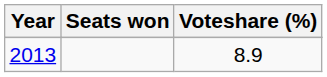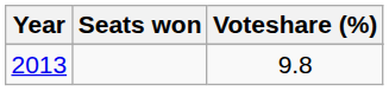2013 | Voteshare (%): 8.9 -> 9.8
